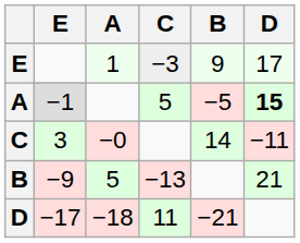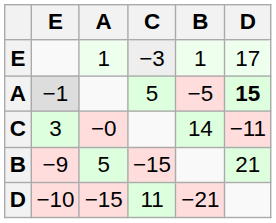row 2 | B: 9 -> 1
row 5 | C: −13 -> −15
row 6 | E: −17 -> −10
row 6 | A: −18 -> −15
